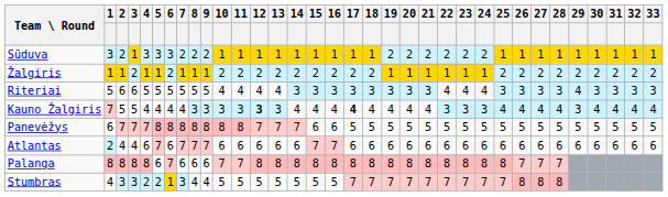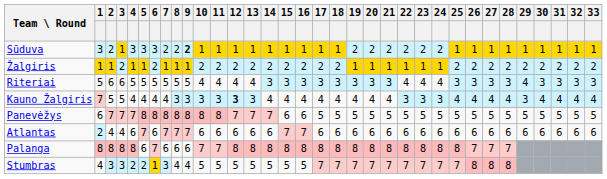Sūduva | 9: normal -> bold
Kauno Žalgiris | 17: bold -> normal
